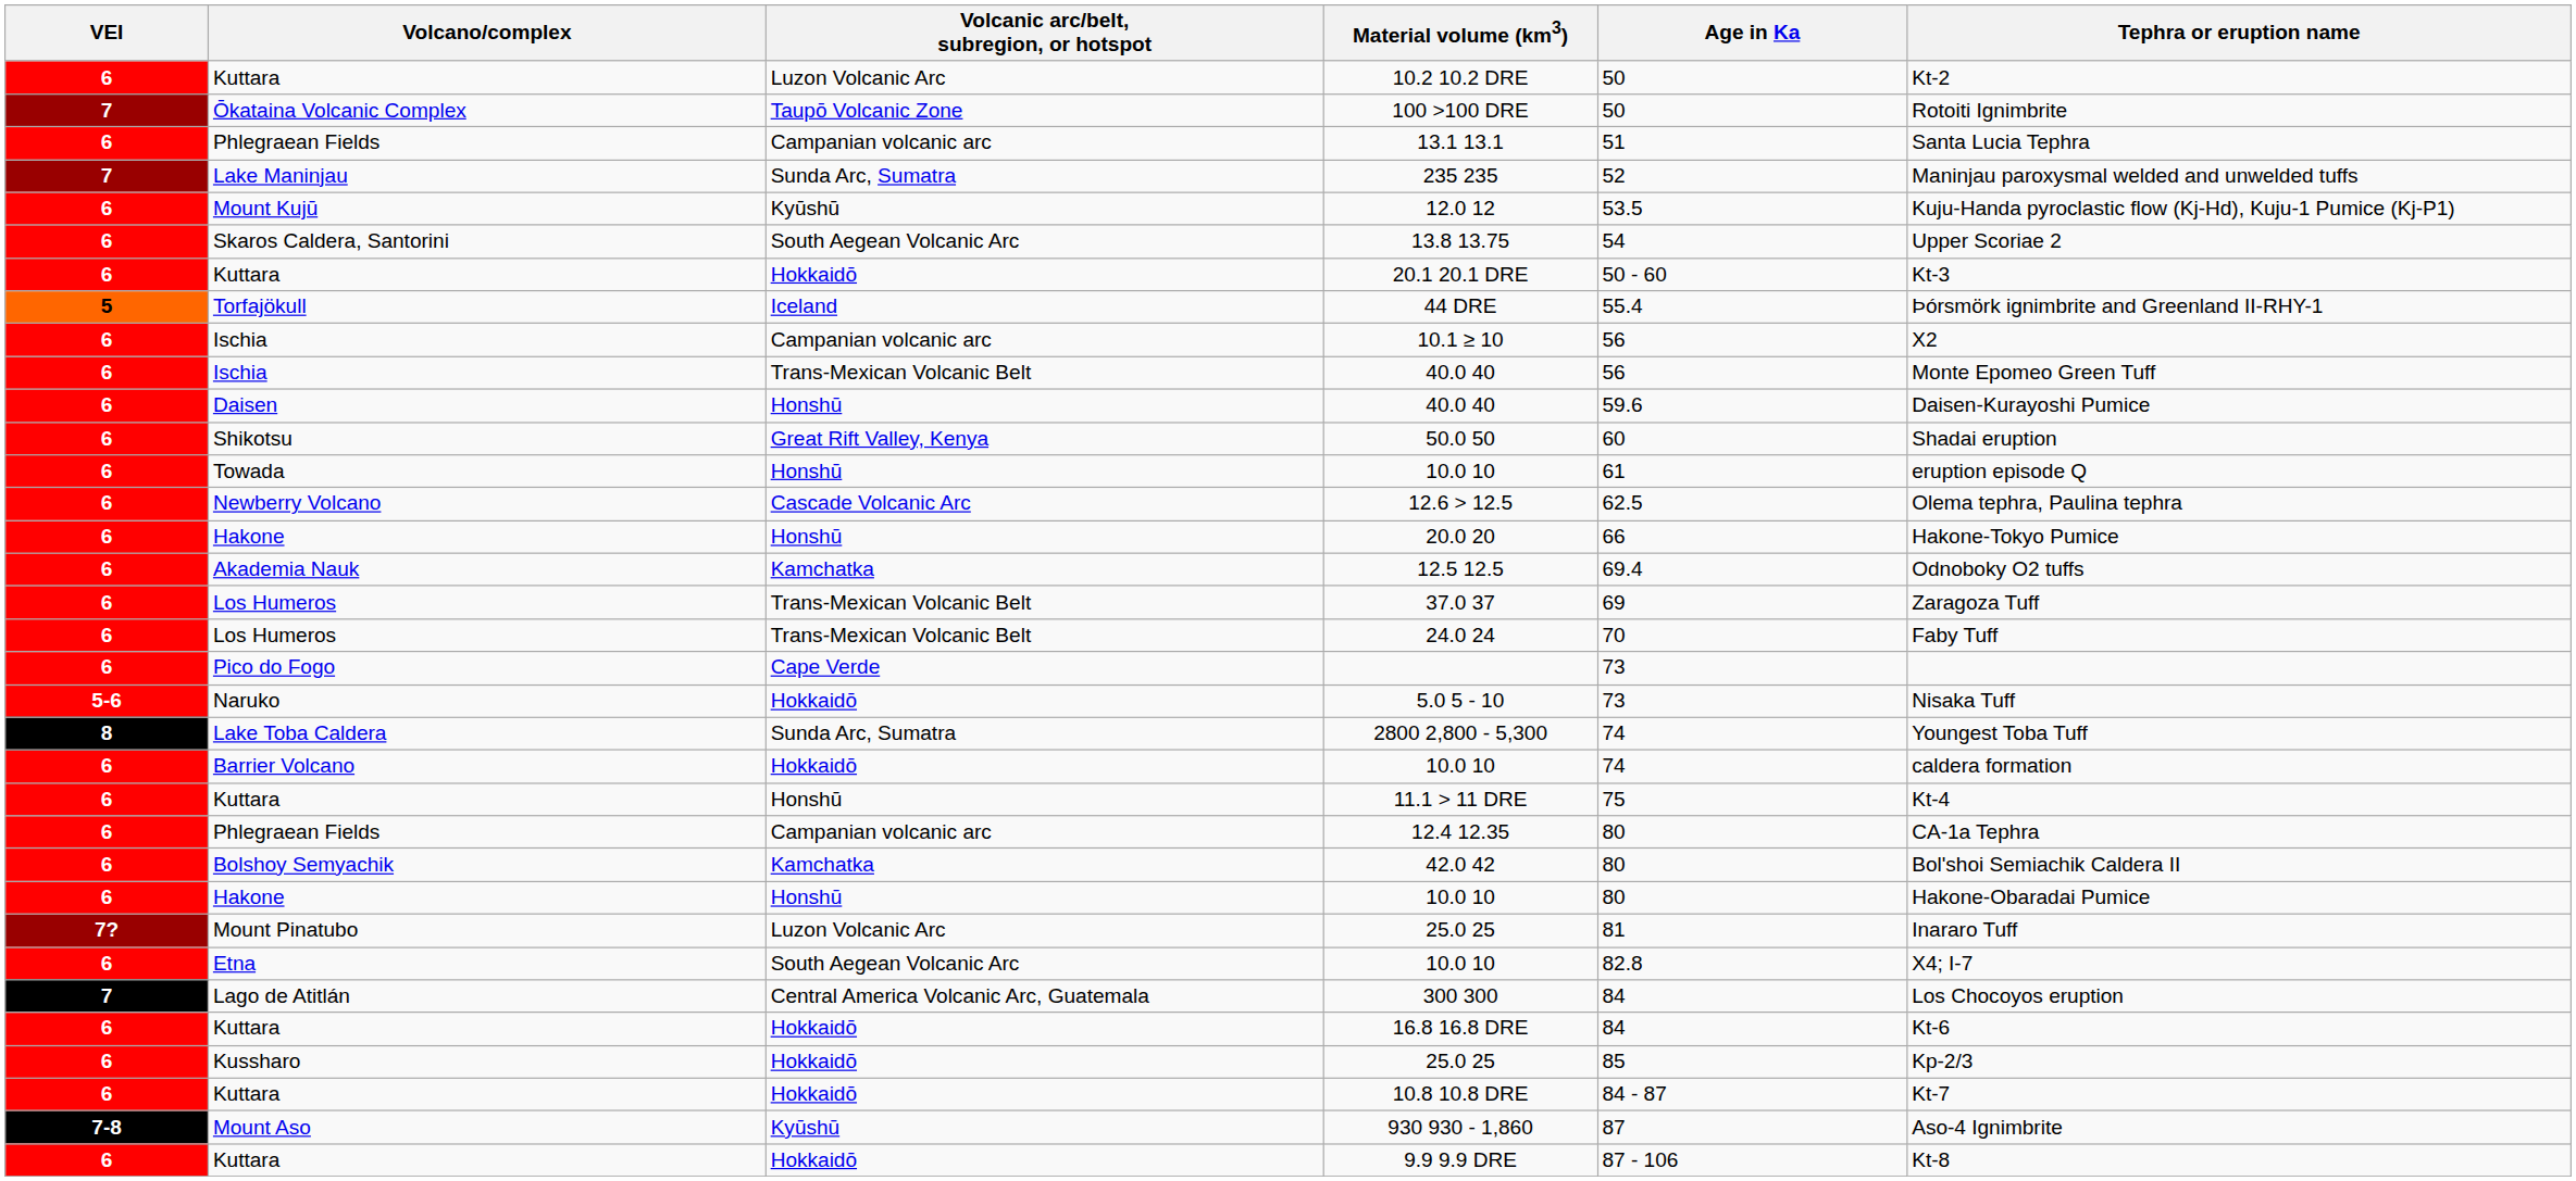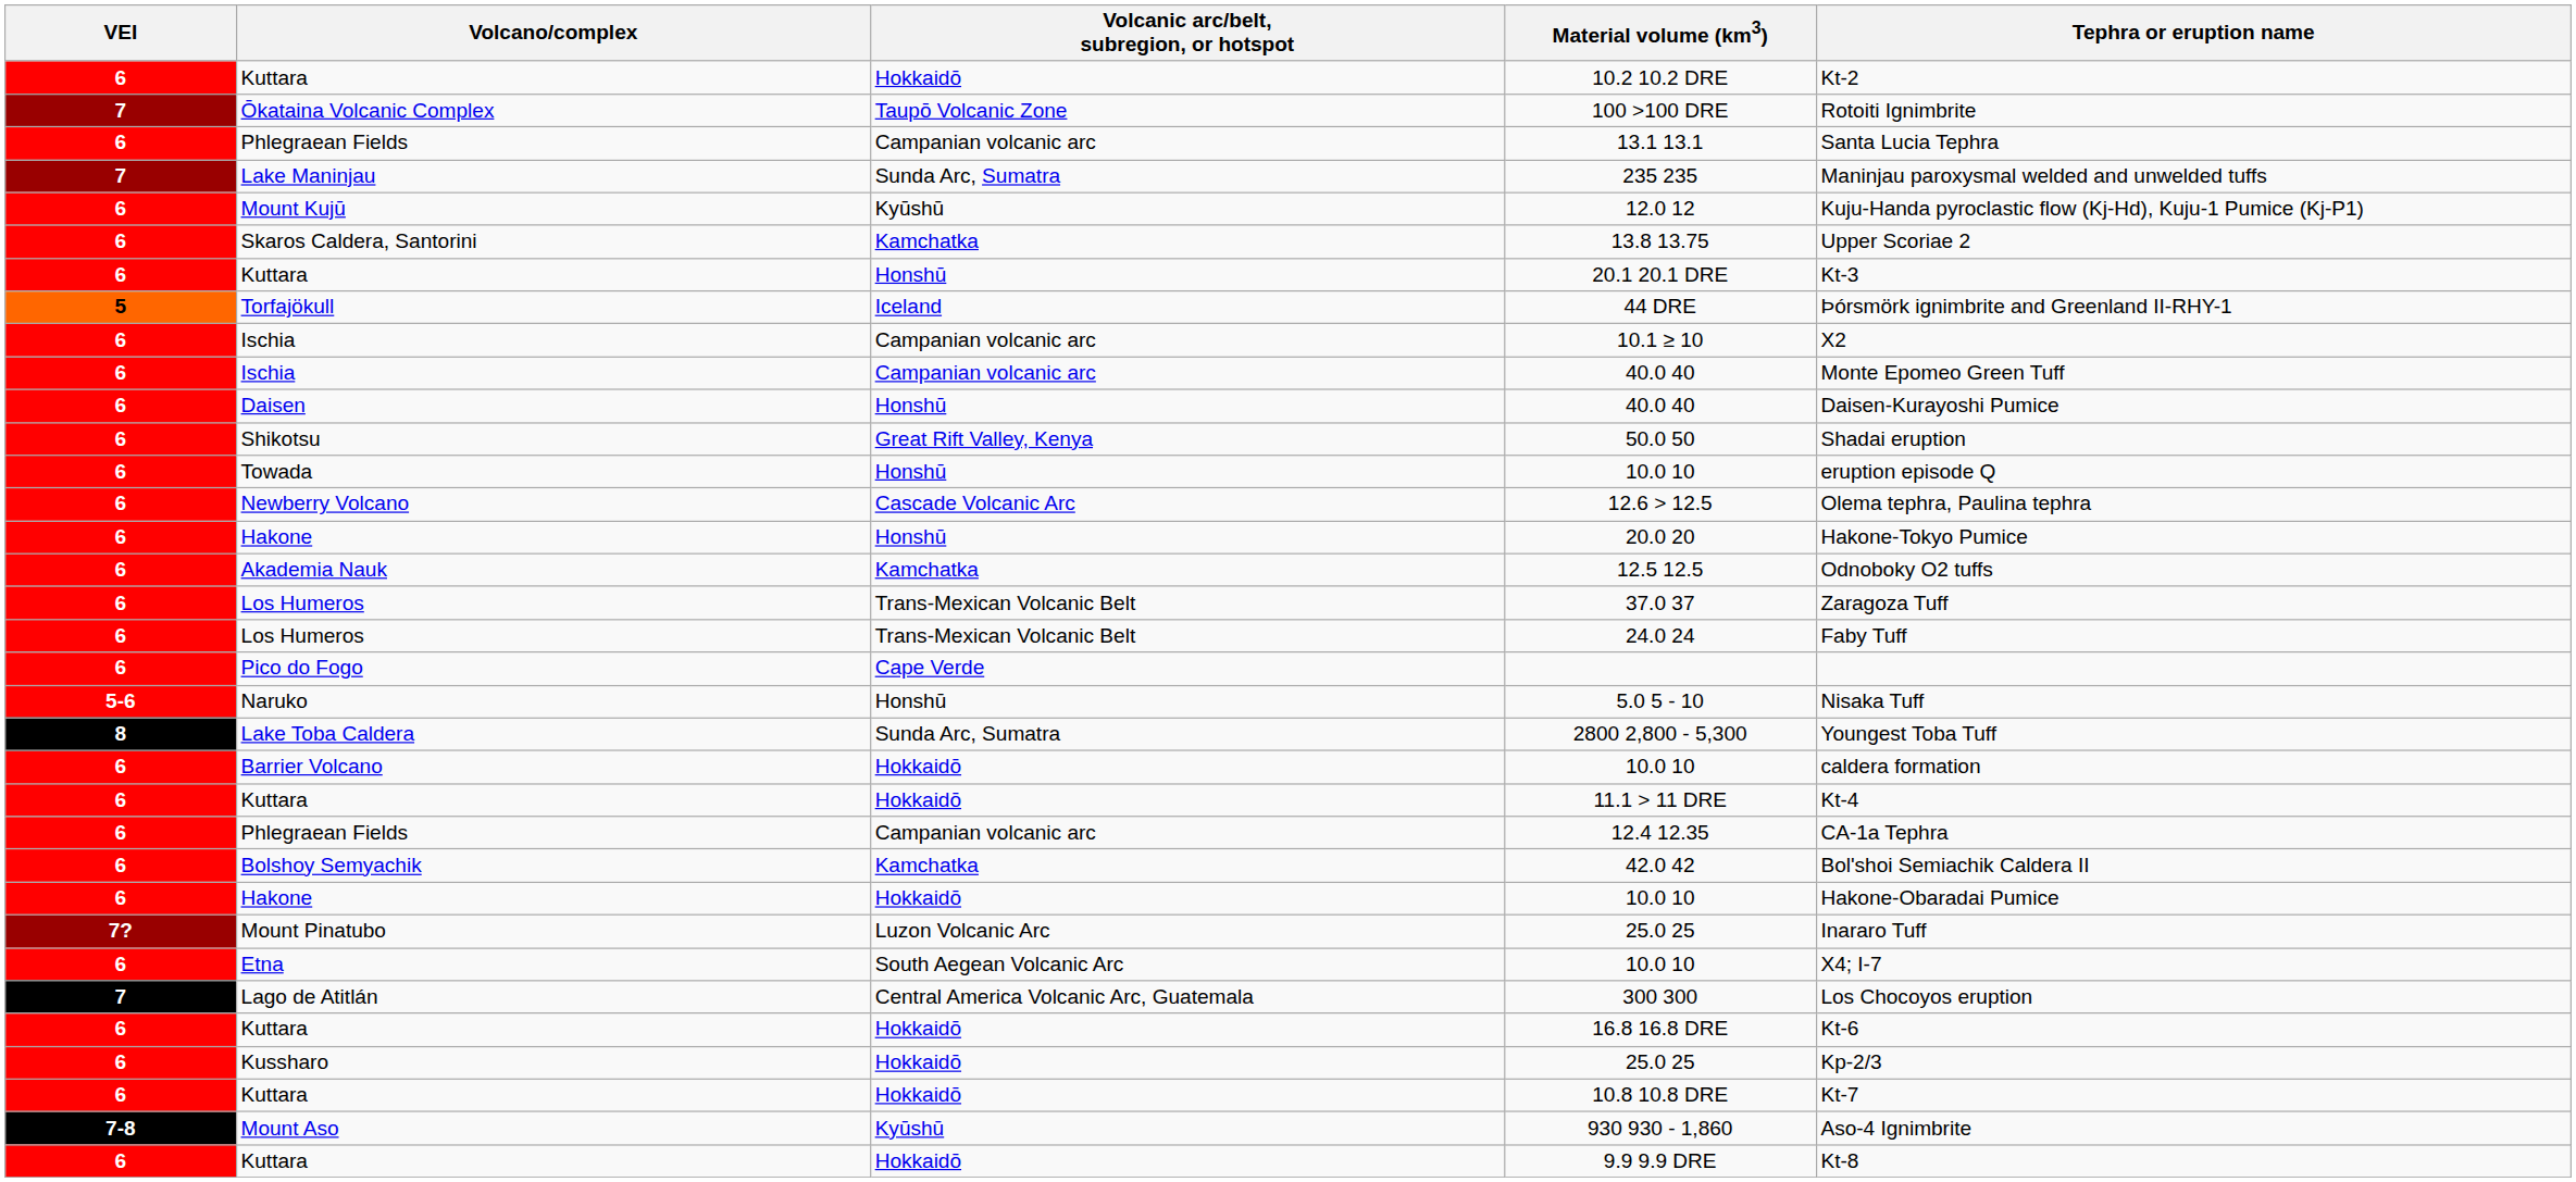- column: Age in Ka | 50 | 50 | 51 | 52 | 53.5 | 54 | 50 - 60 | 55.4 | 56 | 56 | 59.6 | 60 | 61 | 62.5 | 66 | 69.4 | 69 | 70 | 73 | 73 | 74 | 74 | 75 | 80 | 80 | 80 | 81 | 82.8 | 84 | 84 | 85 | 84 - 87 | 87 | 87 - 106
10.2 10.2 DRE | Volcanic arc/belt, subregion, or hotspot: Luzon Volcanic Arc -> Hokkaidō
13.8 13.75 | Volcanic arc/belt, subregion, or hotspot: South Aegean Volcanic Arc -> Kamchatka
20.1 20.1 DRE | Volcanic arc/belt, subregion, or hotspot: Hokkaidō -> Honshū
Ischia / 40.0 40 | Volcanic arc/belt, subregion, or hotspot: Trans-Mexican Volcanic Belt -> Campanian volcanic arc
5.0 5 - 10 | Volcanic arc/belt, subregion, or hotspot: Hokkaidō -> Honshū
11.1 > 11 DRE | Volcanic arc/belt, subregion, or hotspot: Honshū -> Hokkaidō
Hakone / 10.0 10 | Volcanic arc/belt, subregion, or hotspot: Honshū -> Hokkaidō
